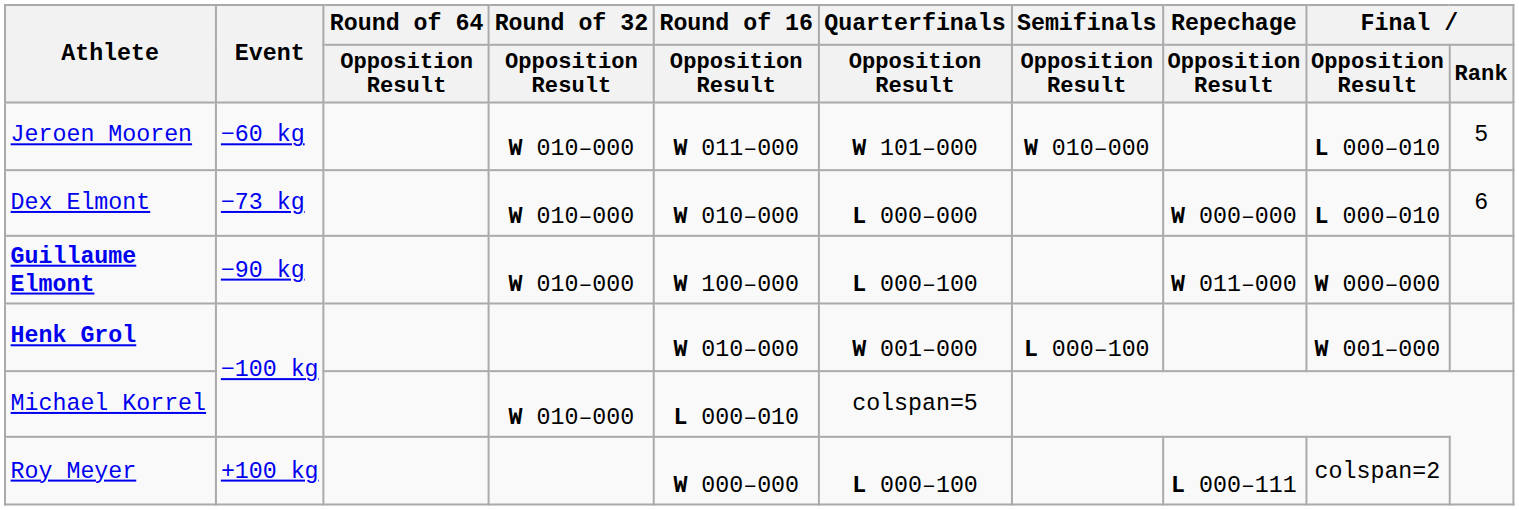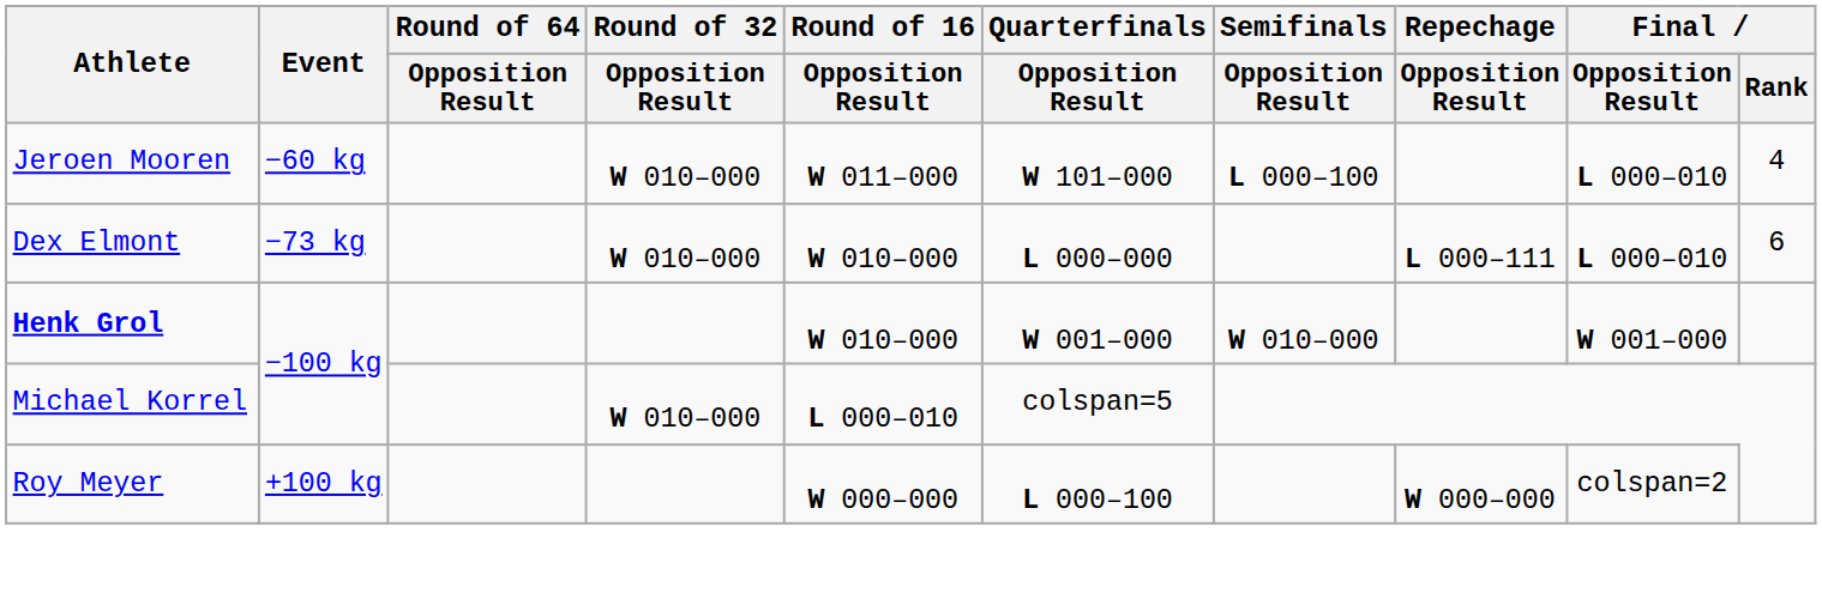Jeroen Mooren | Semifinals / Opposition Result: W 010–000 -> L 000–100
Jeroen Mooren | Final / Rank: 5 -> 4
Dex Elmont | Repechage / Opposition Result: W 000–000 -> L 000–111
- row: Guillaume Elmont | −90 kg | W 010–000 | W 100–000 | L 000–100 | W 011–000 | W 000–000
Henk Grol | Semifinals / Opposition Result: L 000–100 -> W 010–000
Roy Meyer | Repechage / Opposition Result: L 000–111 -> W 000–000
